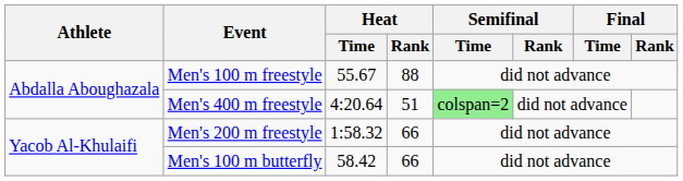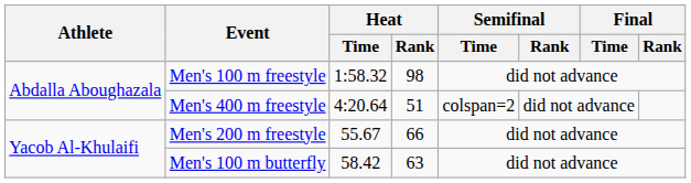Men's 100 m freestyle | Heat / Time: 55.67 -> 1:58.32
Men's 100 m freestyle | Heat / Rank: 88 -> 98
Men's 400 m freestyle | Semifinal / Time: lightgreen background -> no background
Men's 200 m freestyle | Heat / Time: 1:58.32 -> 55.67
Men's 100 m butterfly | Heat / Rank: 66 -> 63
